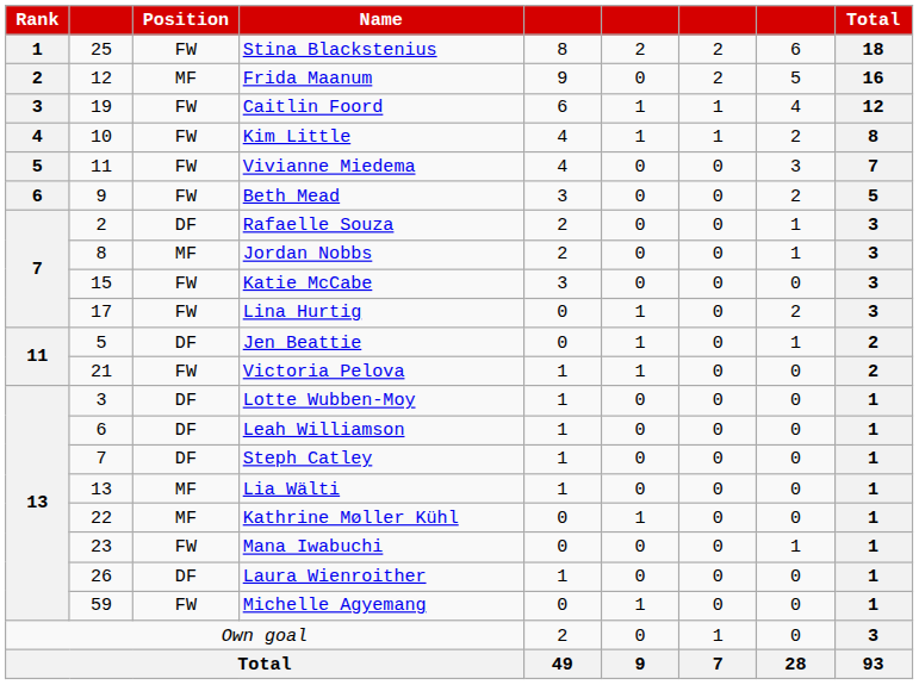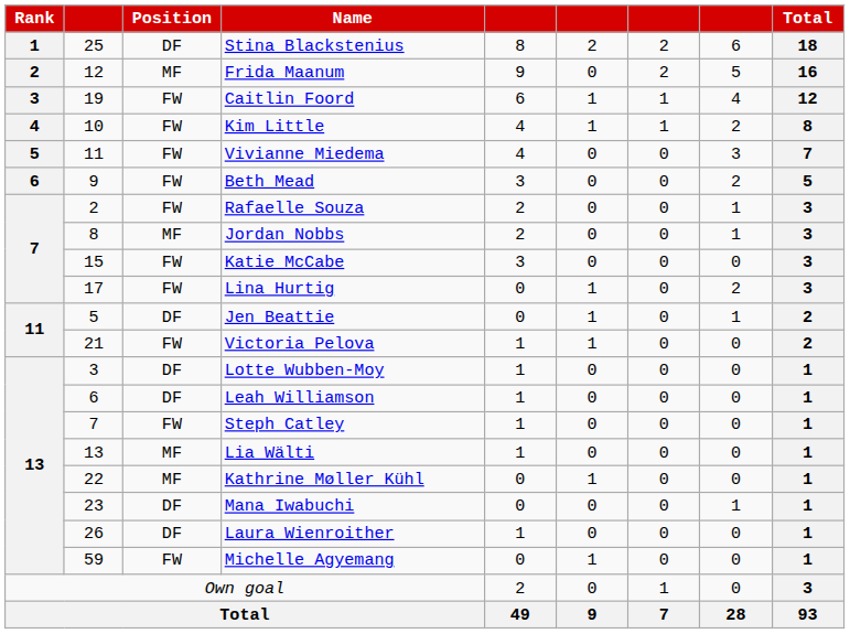Stina Blackstenius | Position: FW -> DF
Rafaelle Souza | Position: DF -> FW
Steph Catley | Position: DF -> FW
Mana Iwabuchi | Position: FW -> DF
